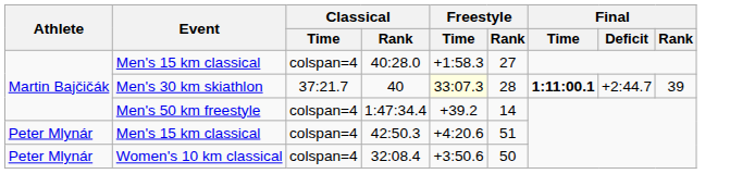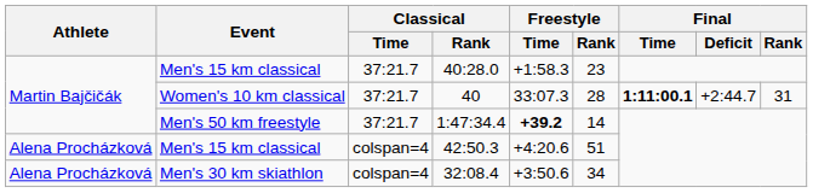40:28.0 | Classical / Time: colspan=4 -> 37:21.7
40:28.0 | Freestyle / Rank: 27 -> 23
40 | Event: Men's 30 km skiathlon -> Women's 10 km classical
40 | Freestyle / Time: lightyellow background -> no background
40 | Final / Rank: 39 -> 31
1:47:34.4 | Classical / Time: colspan=4 -> 37:21.7
1:47:34.4 | Freestyle / Time: normal -> bold
42:50.3 | Athlete: Peter Mlynár -> Alena Procházková
32:08.4 | Athlete: Peter Mlynár -> Alena Procházková
32:08.4 | Event: Women's 10 km classical -> Men's 30 km skiathlon
32:08.4 | Freestyle / Rank: 50 -> 34
